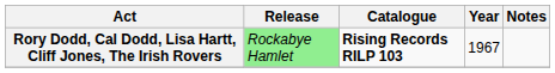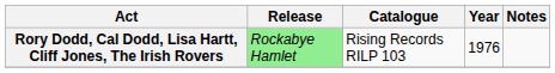row 2 | Catalogue: bold -> normal
row 2 | Year: 1967 -> 1976
